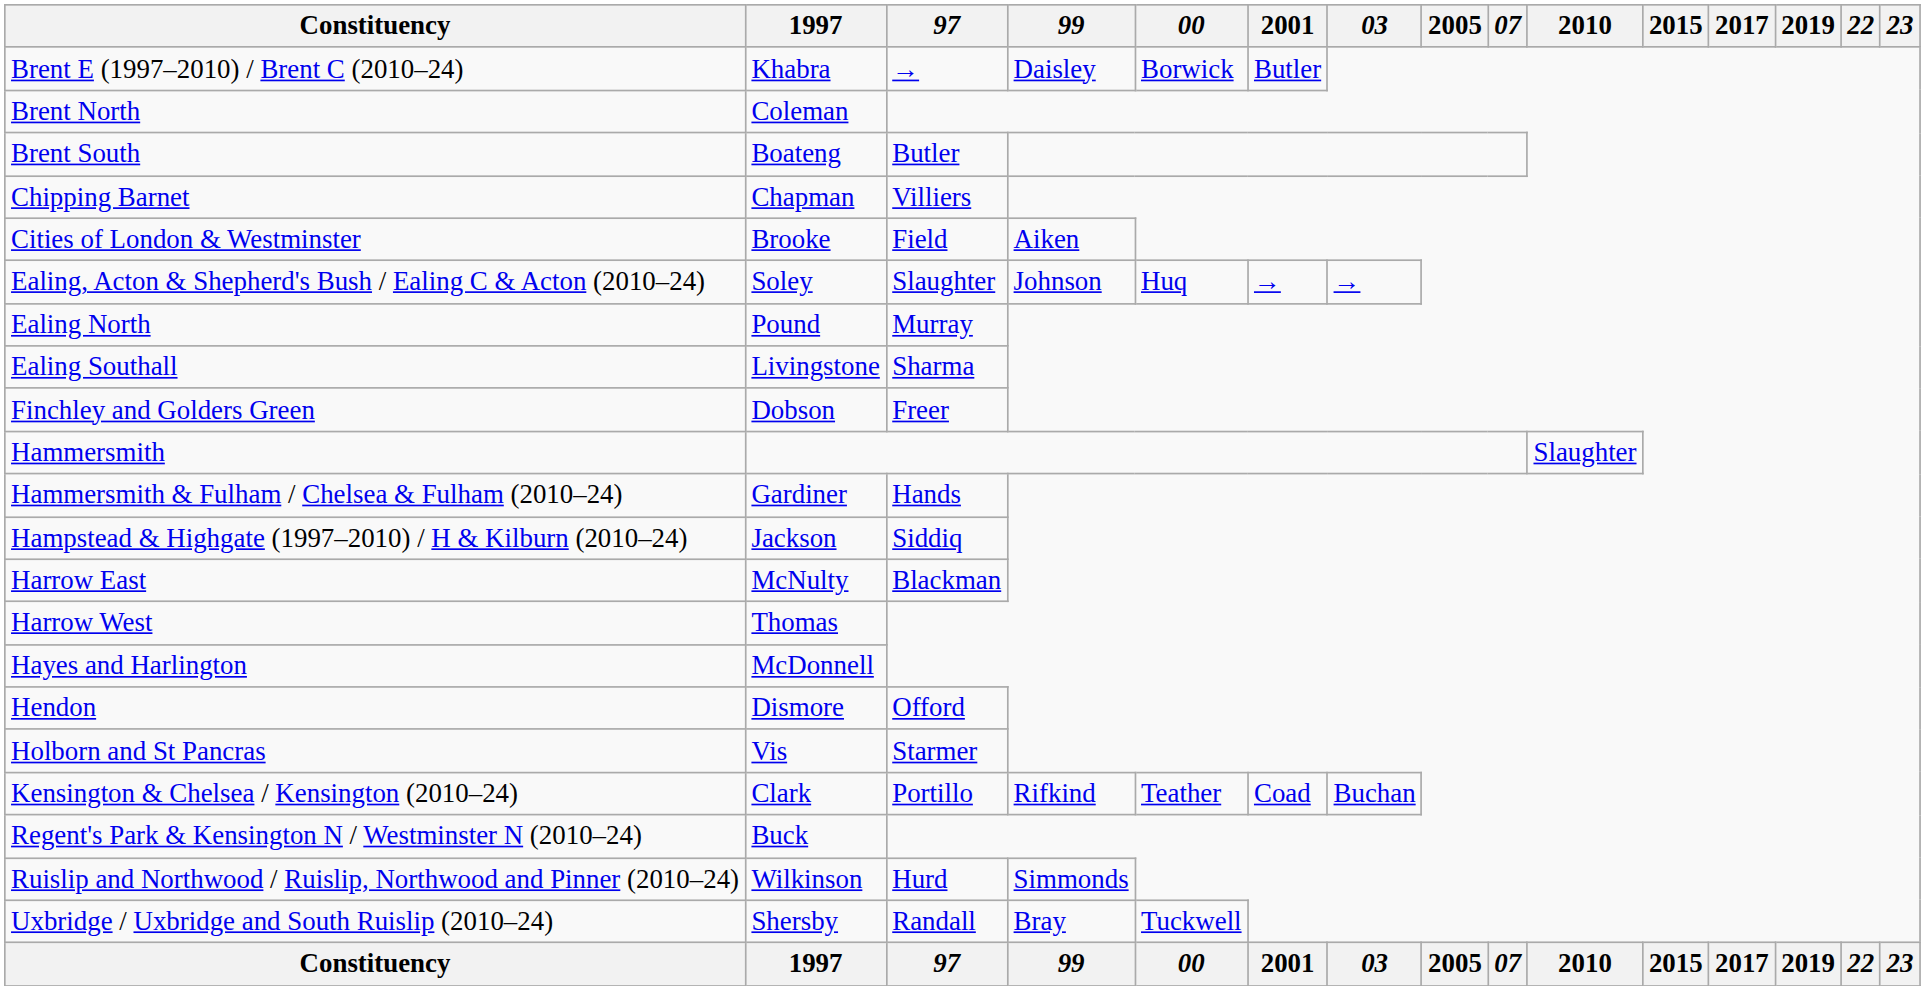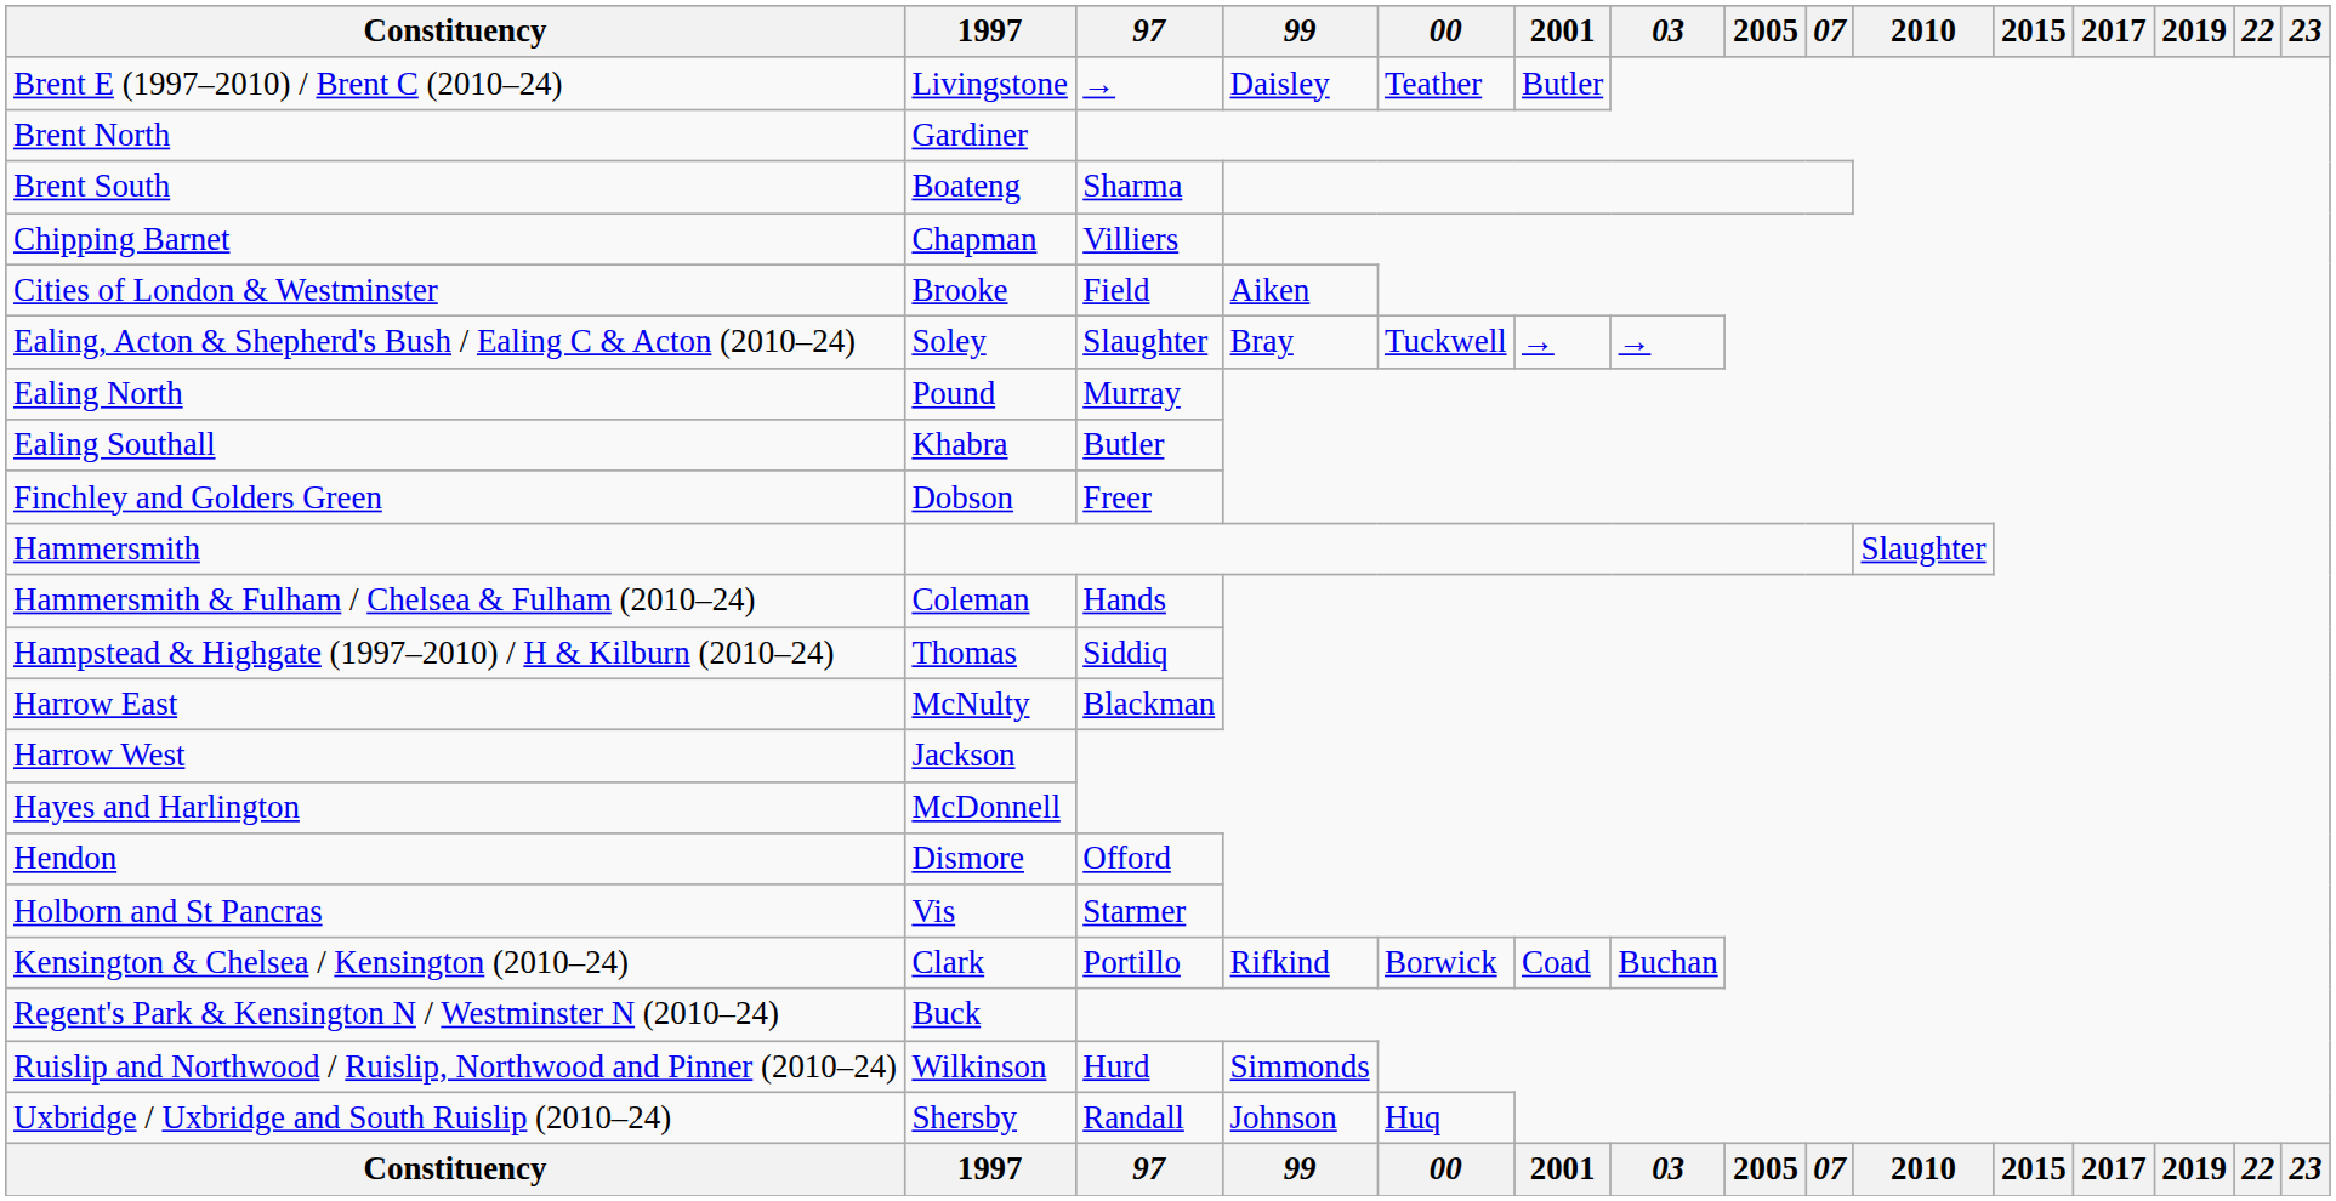Brent E (1997–2010) / Brent C (2010–24) | 1997: Khabra -> Livingstone
Brent E (1997–2010) / Brent C (2010–24) | 00: Borwick -> Teather
Brent North | 1997: Coleman -> Gardiner
Brent South | 97: Butler -> Sharma
Ealing, Acton & Shepherd's Bush / Ealing C & Acton (2010–24) | 99: Johnson -> Bray
Ealing, Acton & Shepherd's Bush / Ealing C & Acton (2010–24) | 00: Huq -> Tuckwell
Ealing Southall | 1997: Livingstone -> Khabra
Ealing Southall | 97: Sharma -> Butler
Hammersmith & Fulham / Chelsea & Fulham (2010–24) | 1997: Gardiner -> Coleman
Hampstead & Highgate (1997–2010) / H & Kilburn (2010–24) | 1997: Jackson -> Thomas
Harrow West | 1997: Thomas -> Jackson
Kensington & Chelsea / Kensington (2010–24) | 00: Teather -> Borwick
Uxbridge / Uxbridge and South Ruislip (2010–24) | 99: Bray -> Johnson
Uxbridge / Uxbridge and South Ruislip (2010–24) | 00: Tuckwell -> Huq
